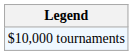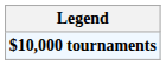row 2 | column 1: normal -> bold
